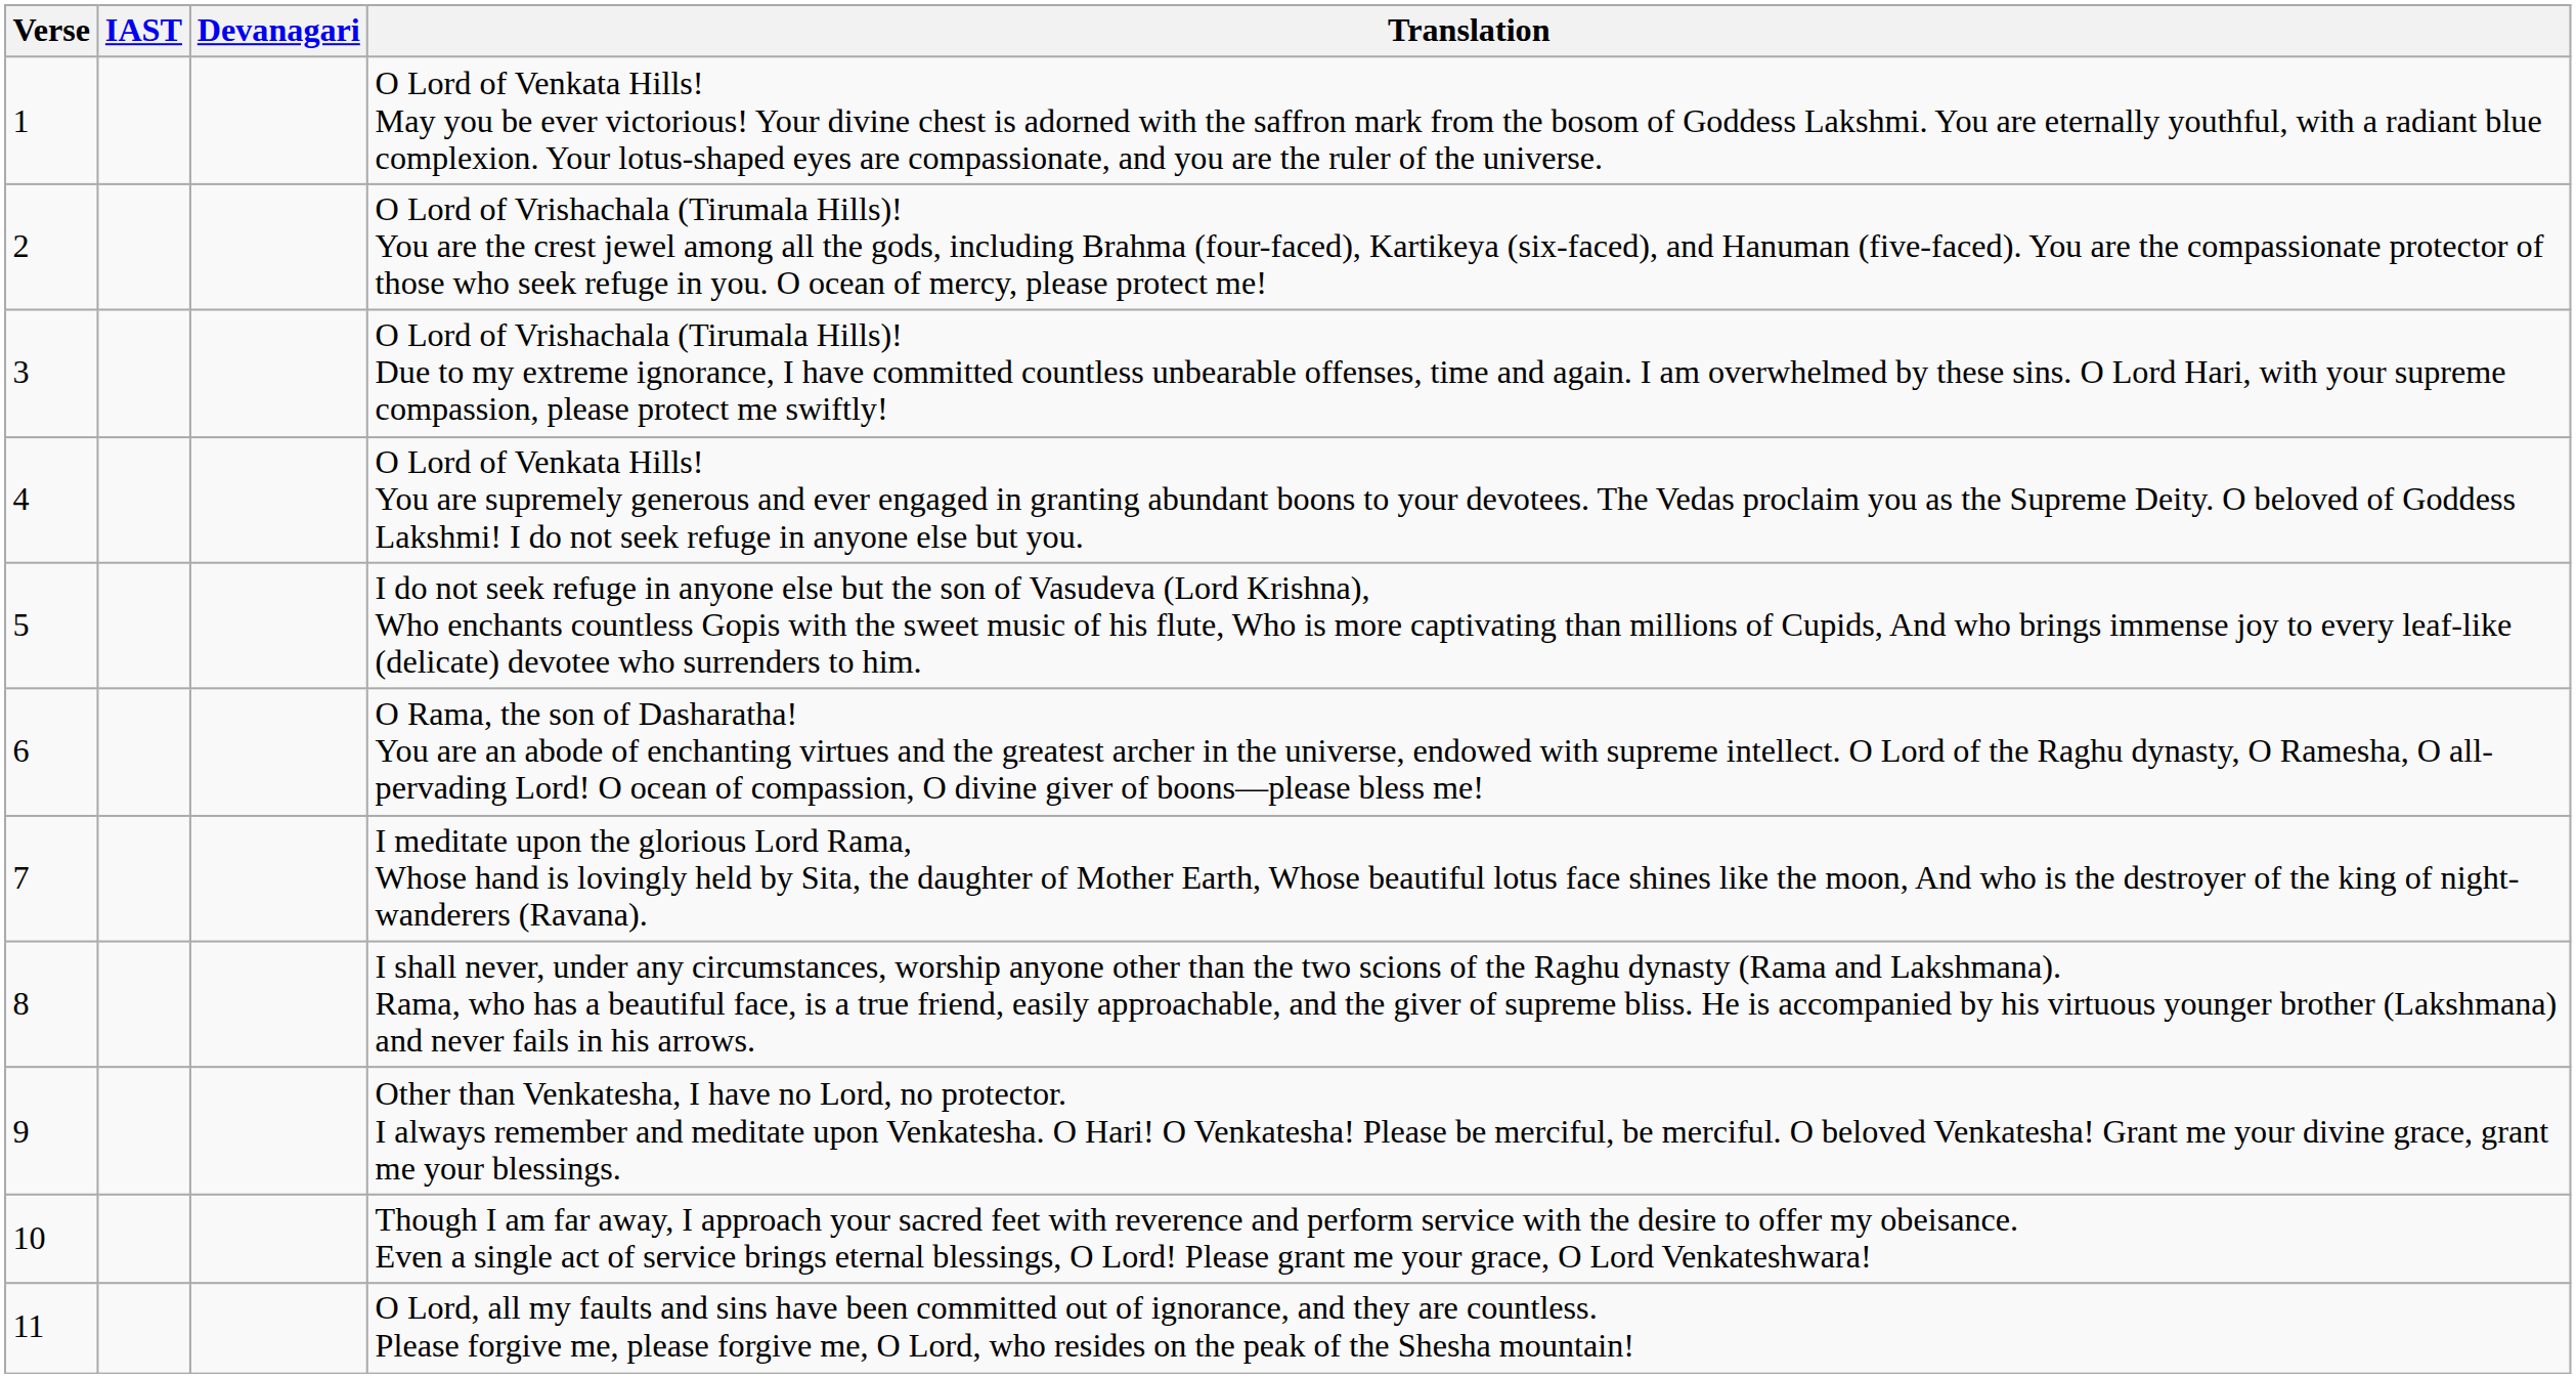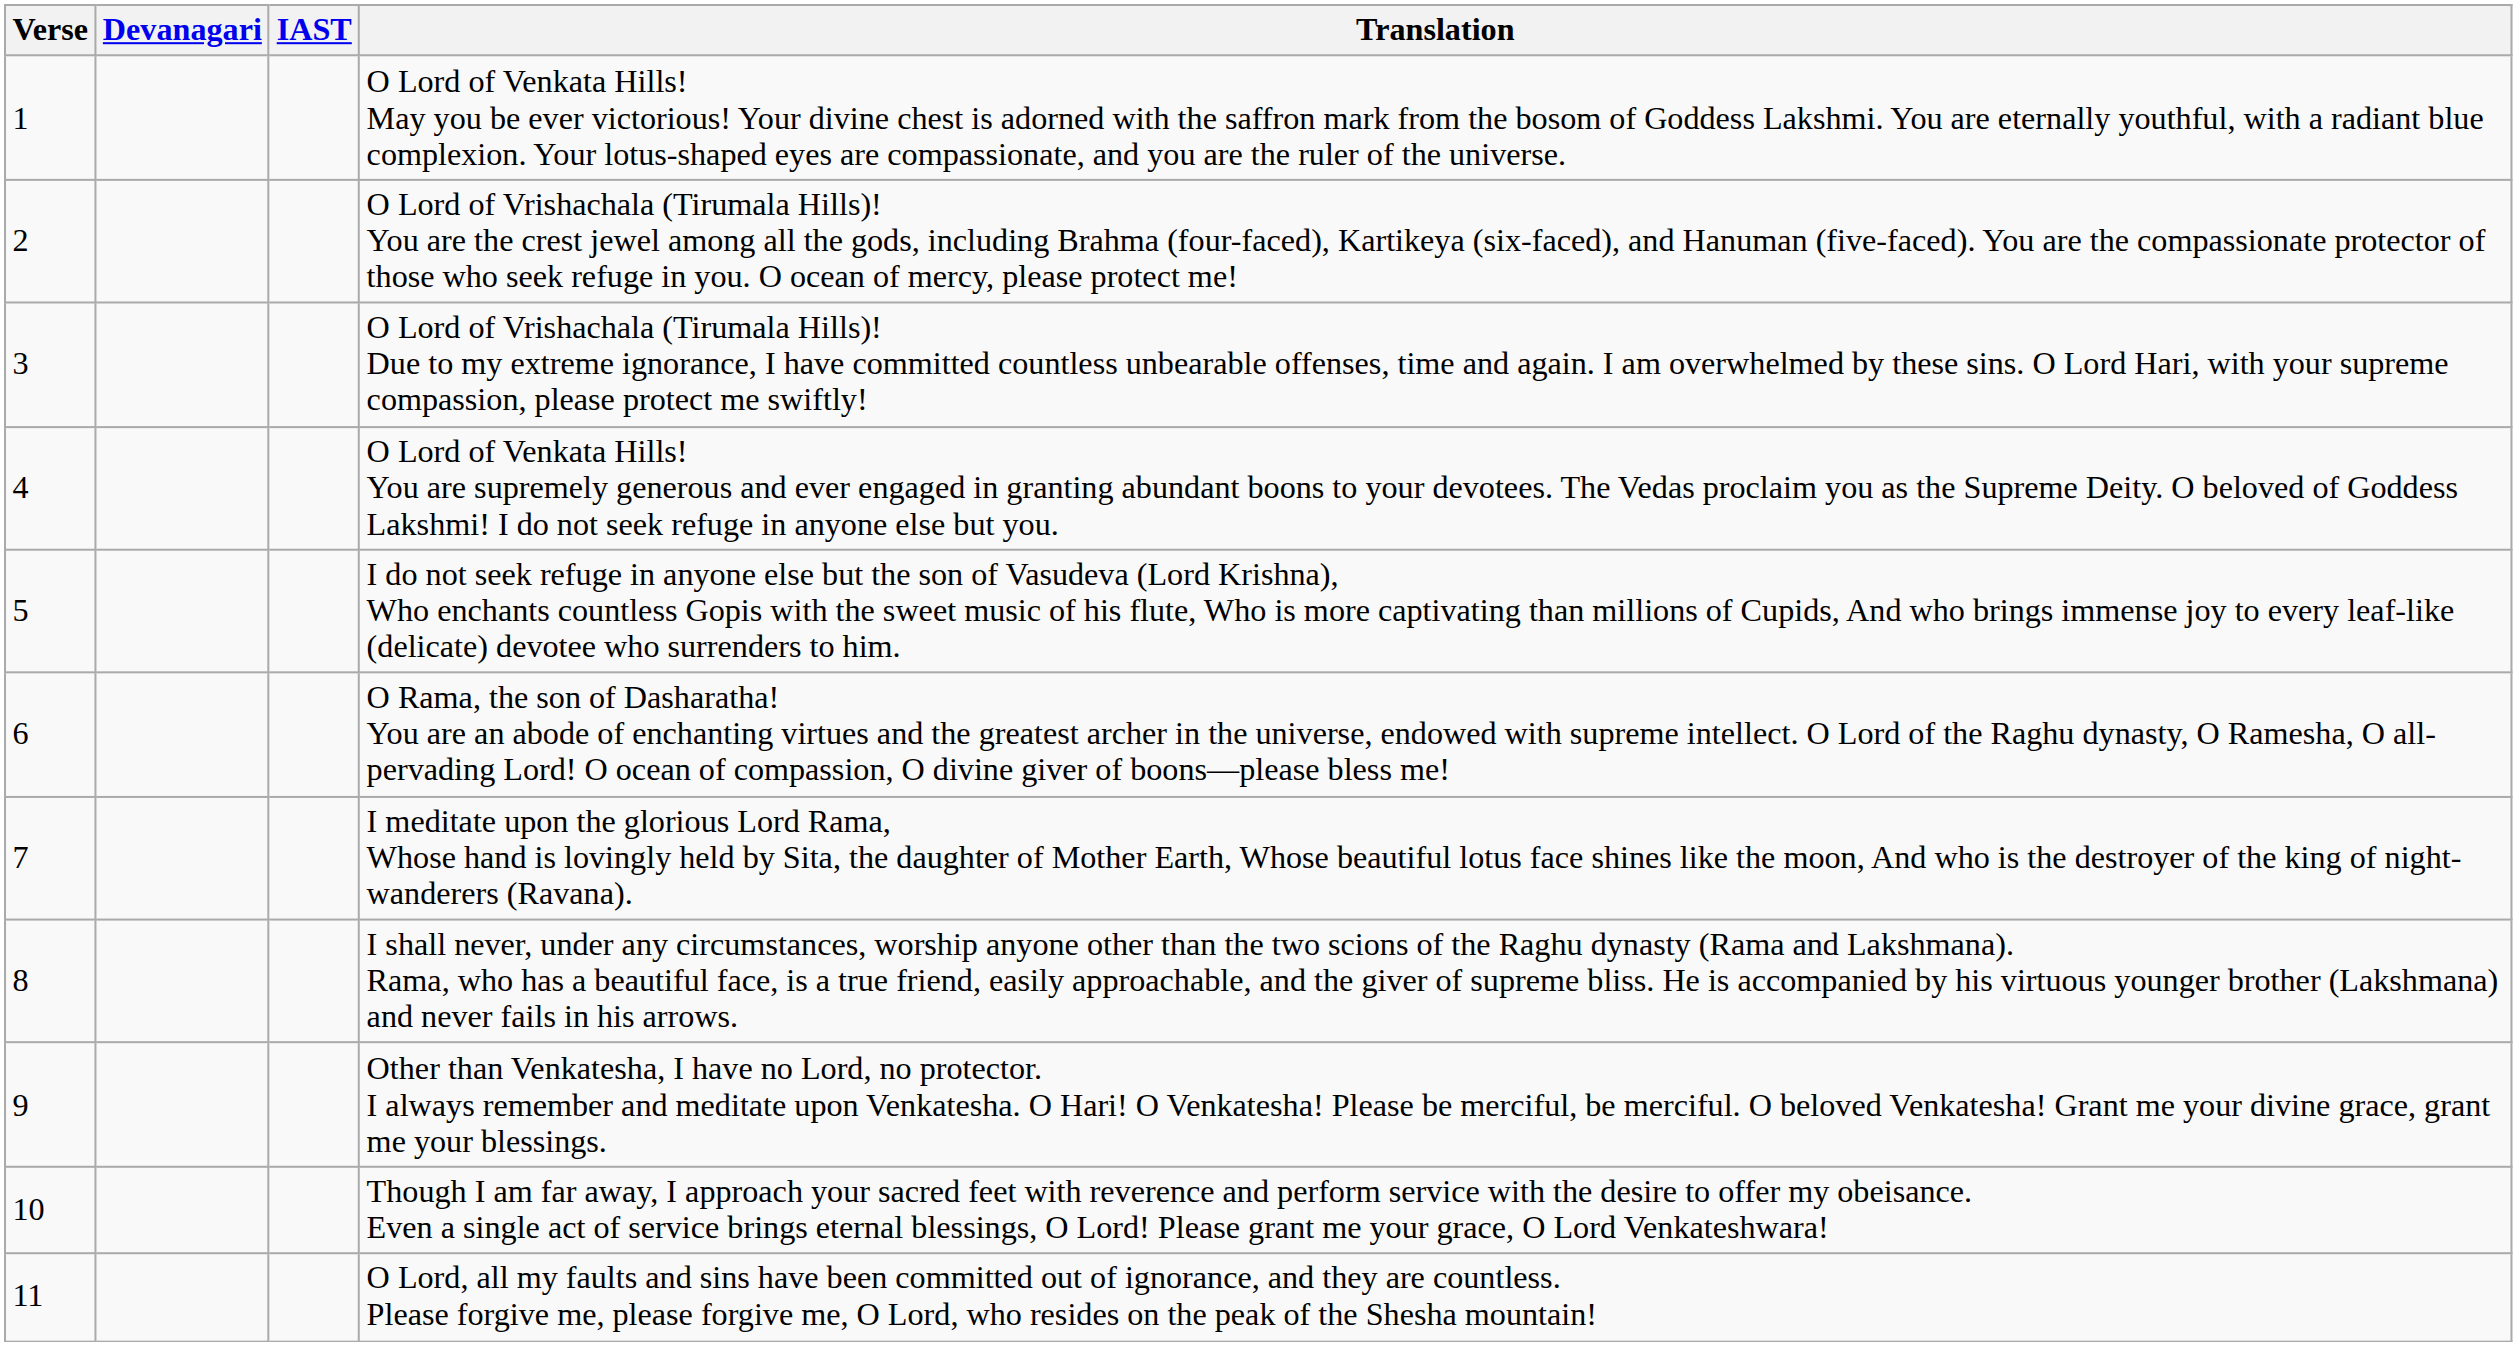columns swapped: IAST <-> Devanagari
